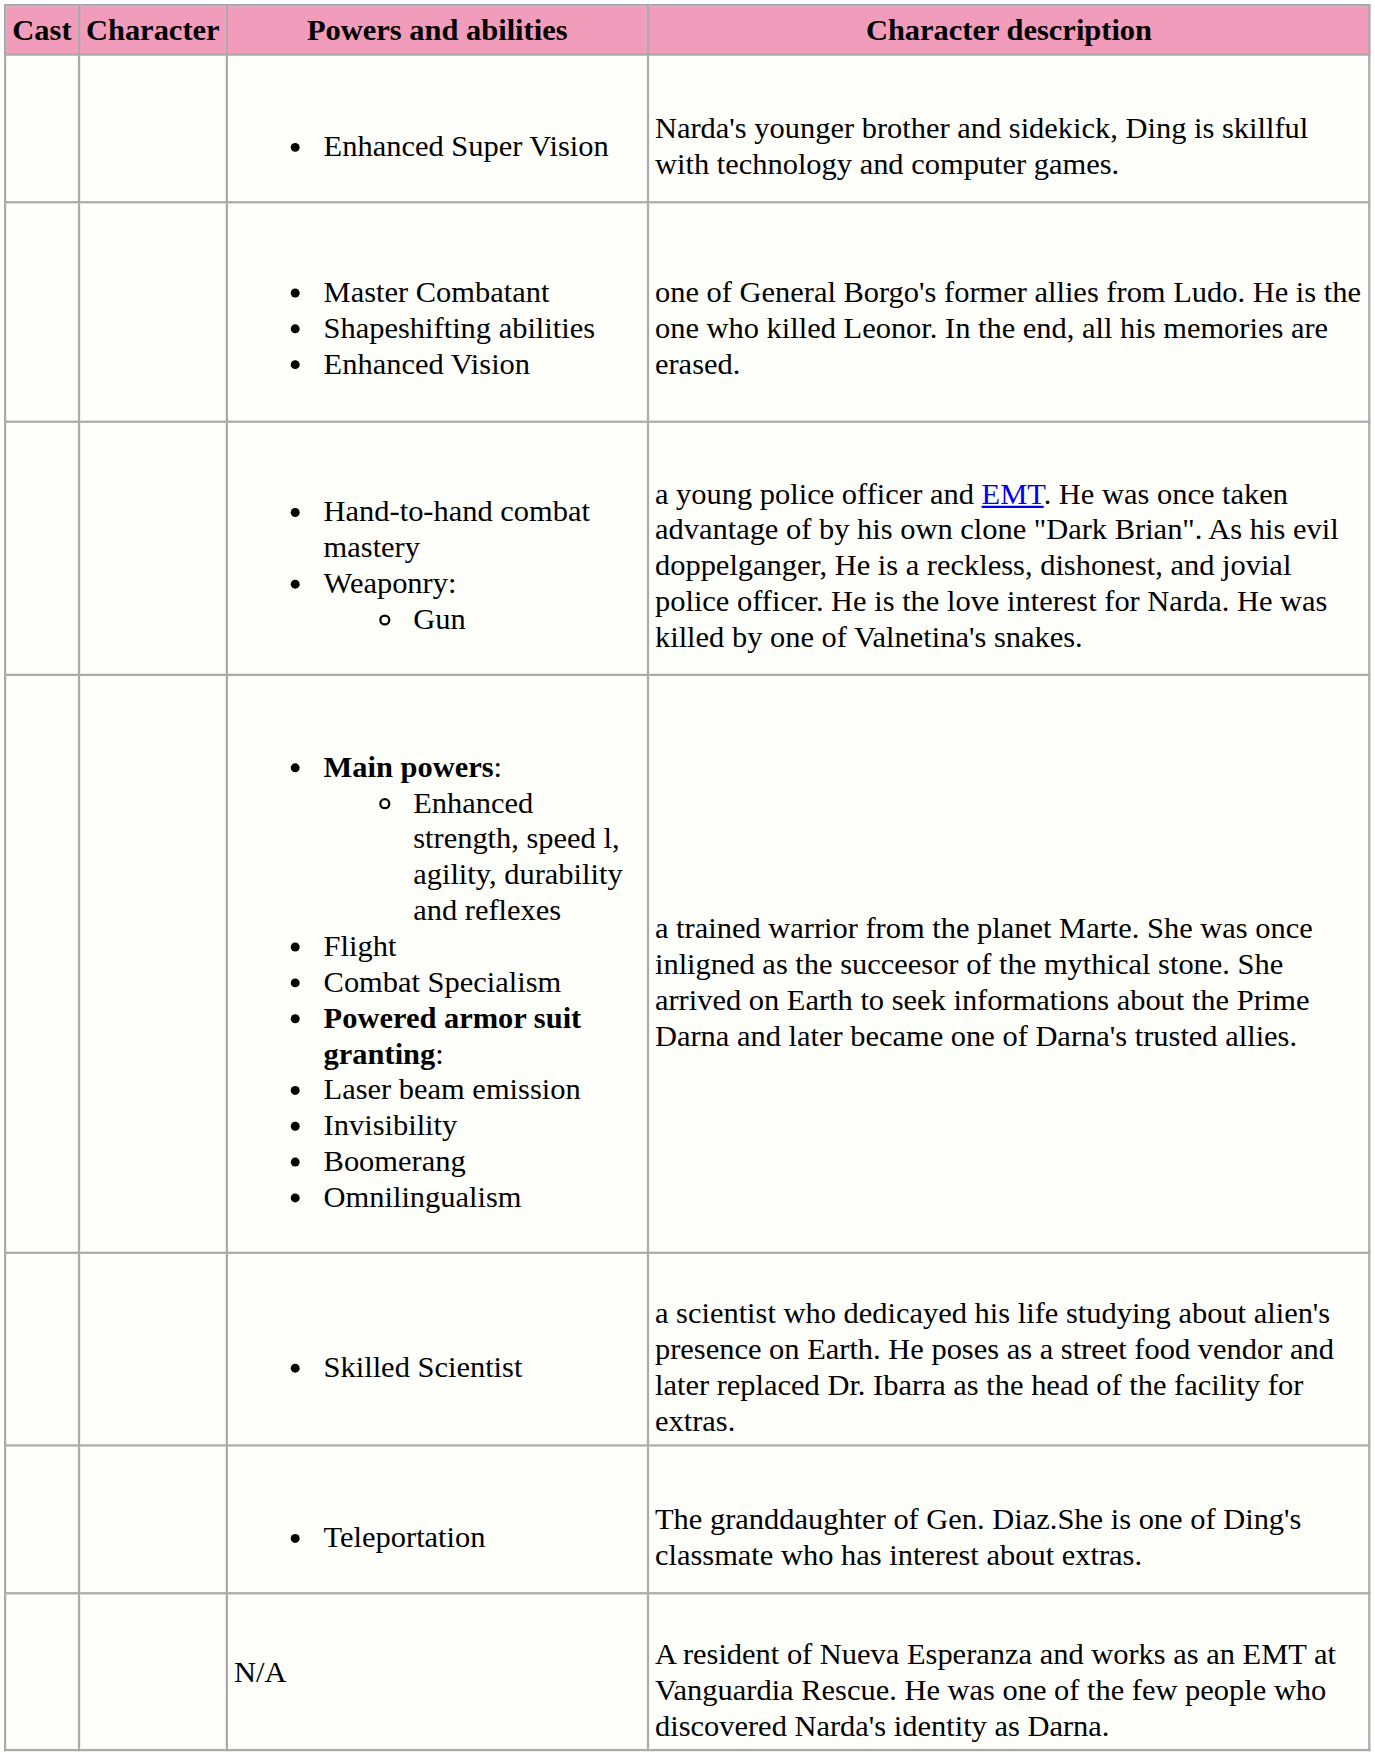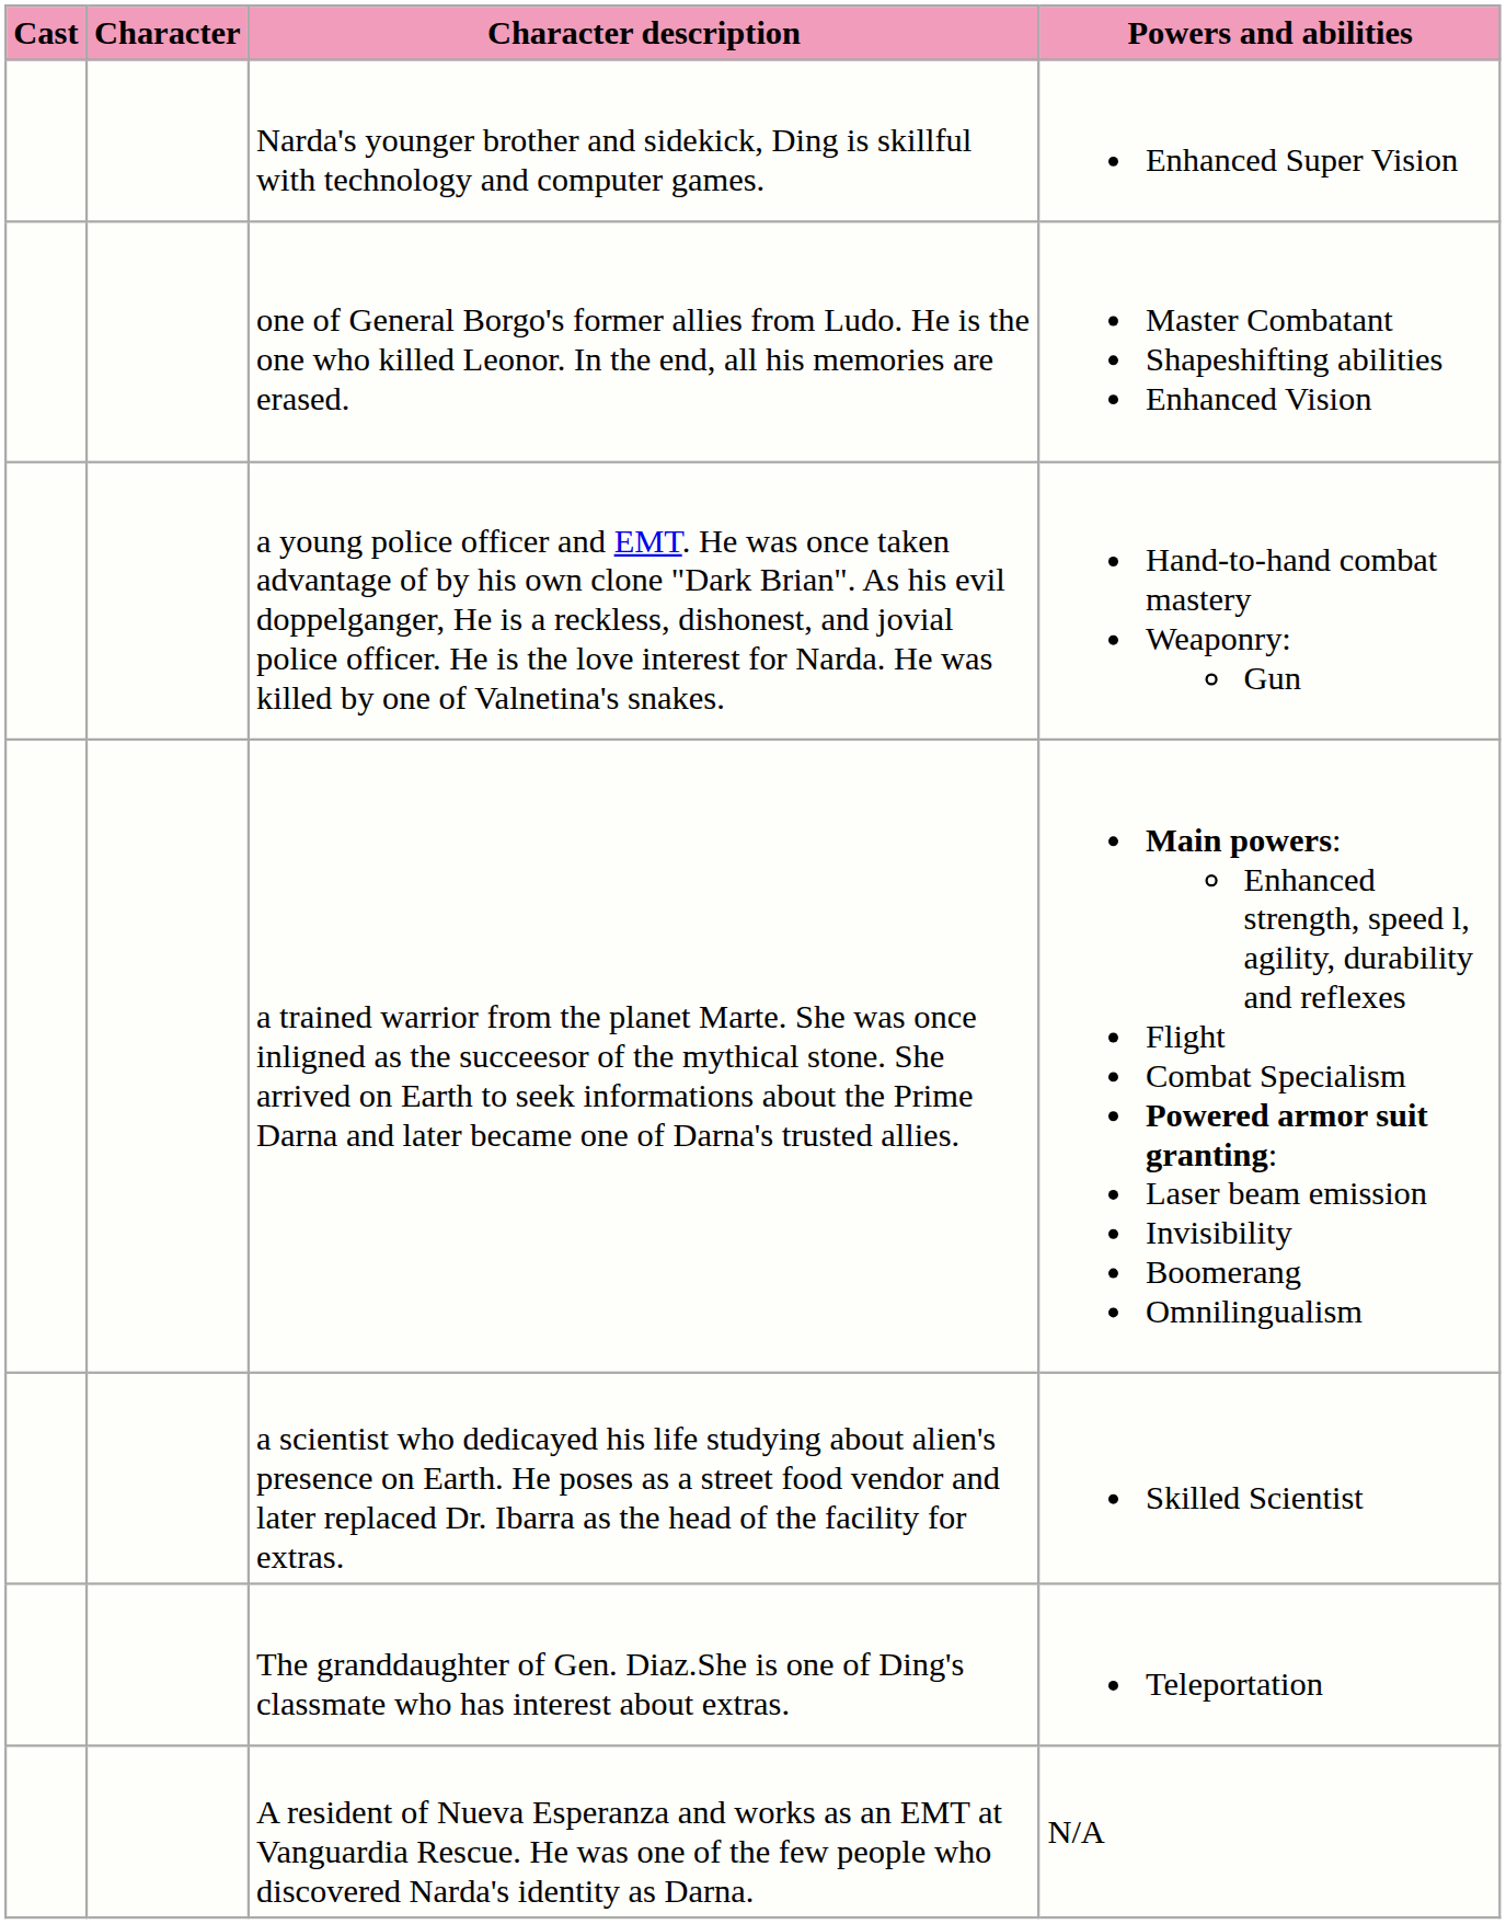columns swapped: Character description <-> Powers and abilities
